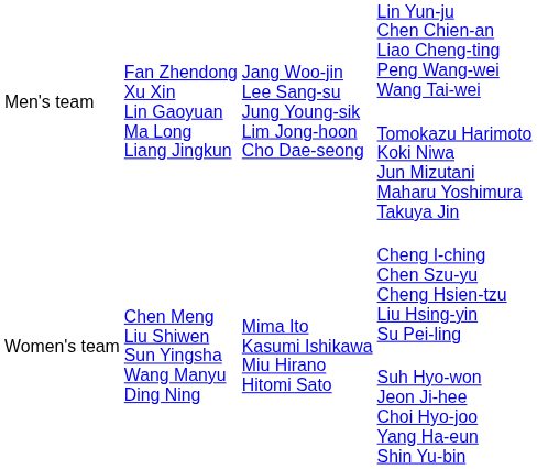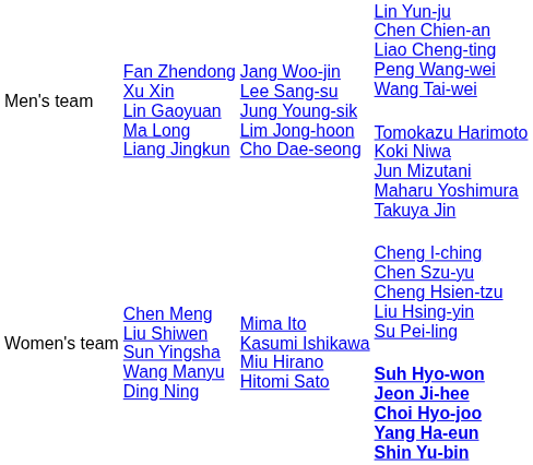Suh Hyo-won Jeon Ji-hee Choi Hyo-joo Yang Ha-eun Shin Yu-bin | column 4: normal -> bold
